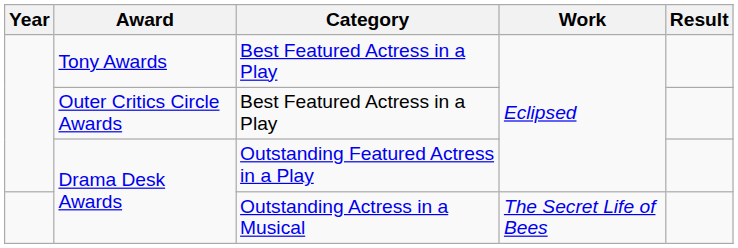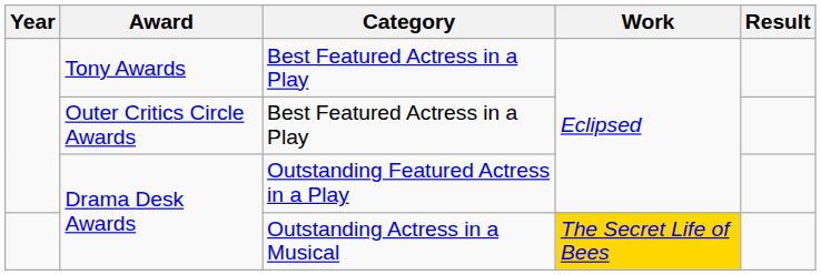Drama Desk Awards / Outstanding Actress in a Musical | Work: no background -> gold background
